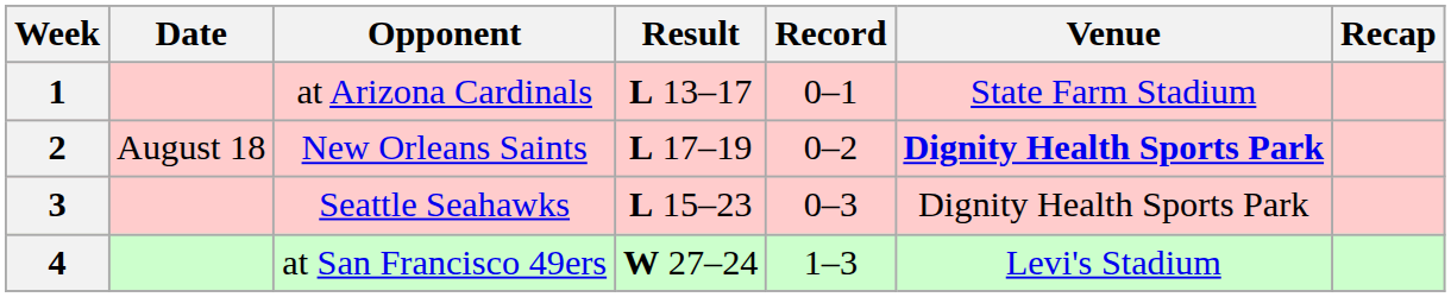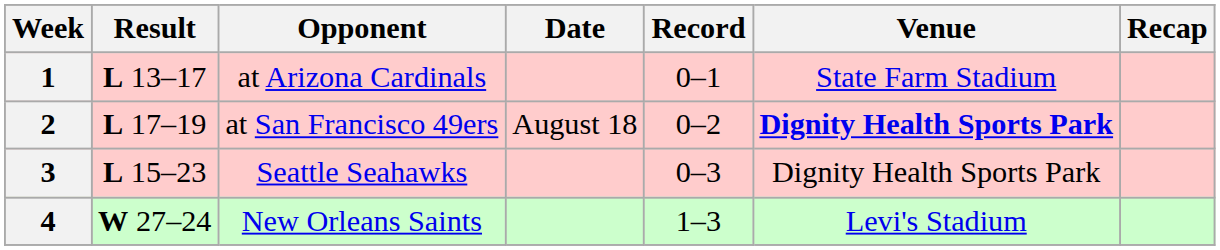columns swapped: Date <-> Result
2 | Opponent: New Orleans Saints -> at San Francisco 49ers
4 | Opponent: at San Francisco 49ers -> New Orleans Saints
